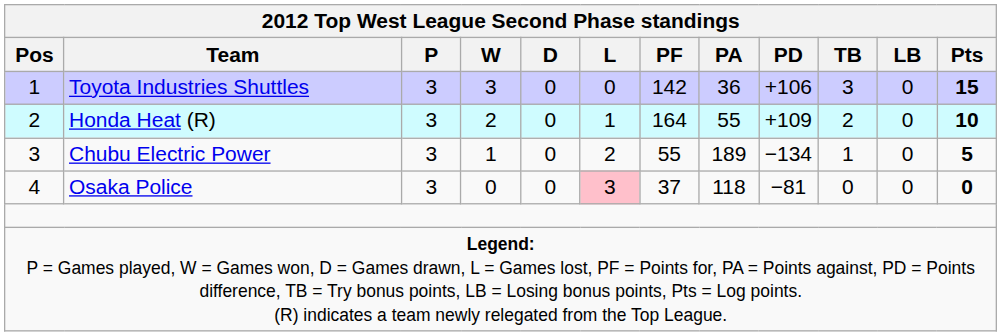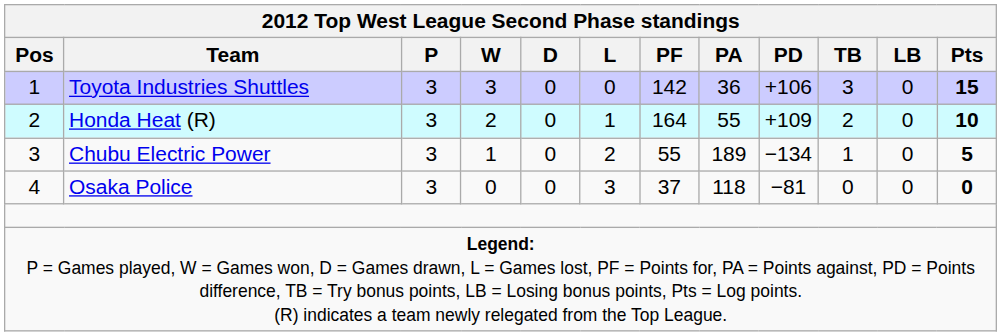Osaka Police | L: pink background -> no background
